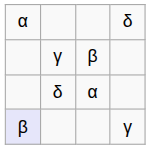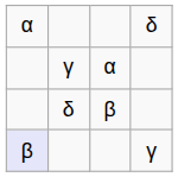row 2 | column 3: β -> α
row 3 | column 3: α -> β
